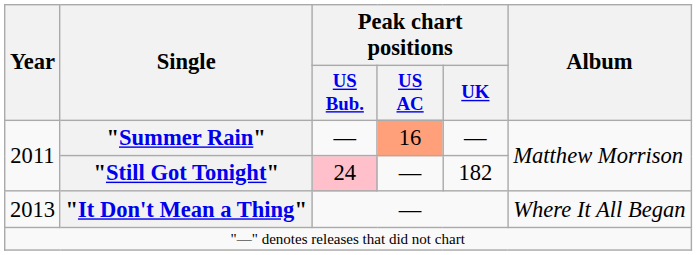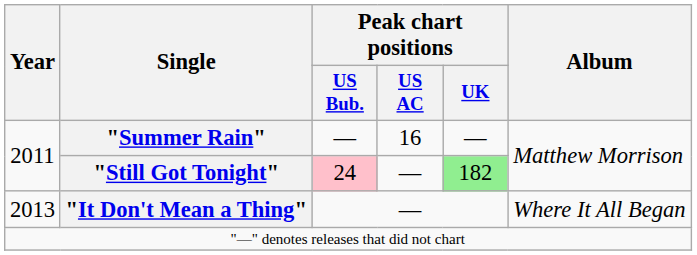"Summer Rain" | Peak chart positions / US AC: lightsalmon background -> no background
"Still Got Tonight" | Peak chart positions / UK: no background -> lightgreen background
